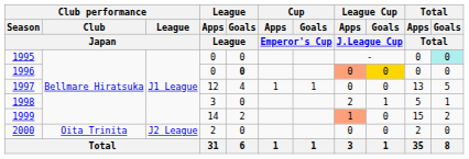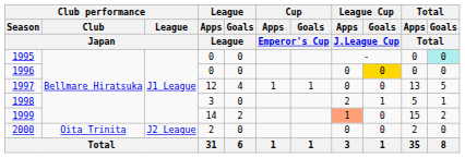1996 | League / Goals / League: bold -> normal
1996 | League Cup / Apps / J.League Cup: lightsalmon background -> no background
